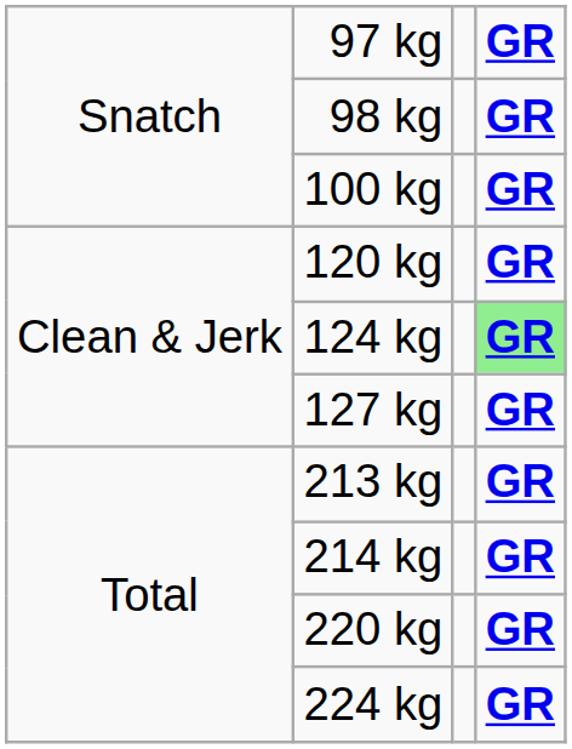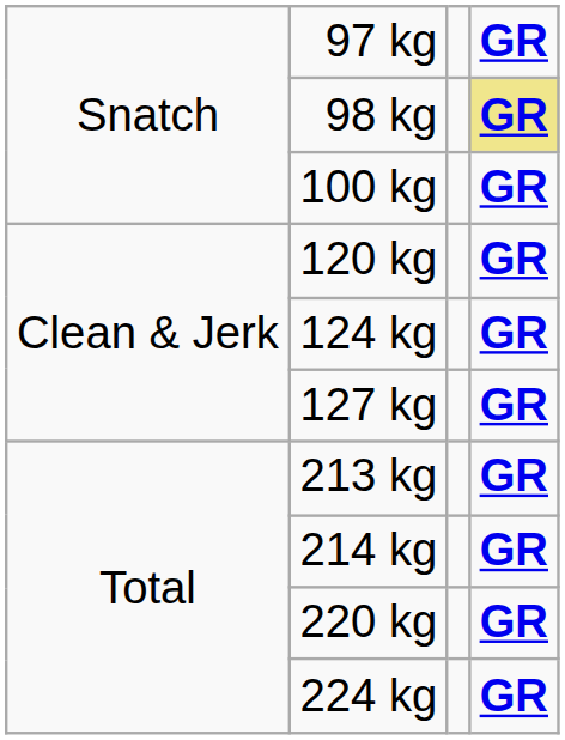98 kg | column 4: no background -> khaki background
124 kg | column 4: lightgreen background -> no background
